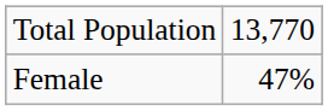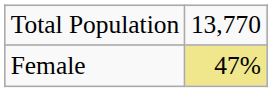Female | column 2: no background -> khaki background
